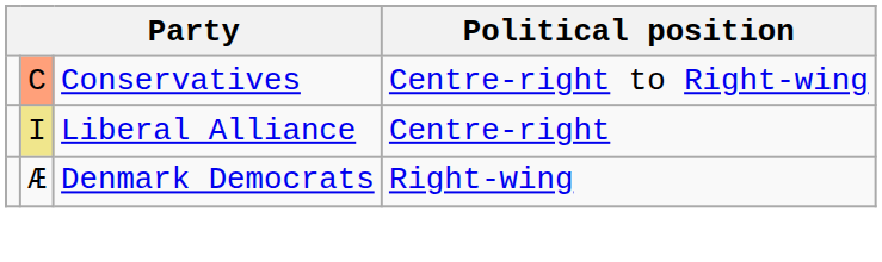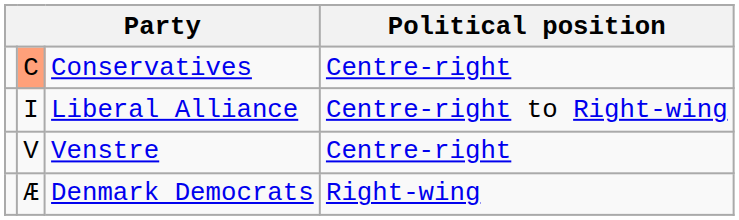Conservatives | Political position: Centre-right to Right-wing -> Centre-right
Liberal Alliance | column 2: khaki background -> no background
Liberal Alliance | Political position: Centre-right -> Centre-right to Right-wing
+ row: V | Venstre | Centre-right
